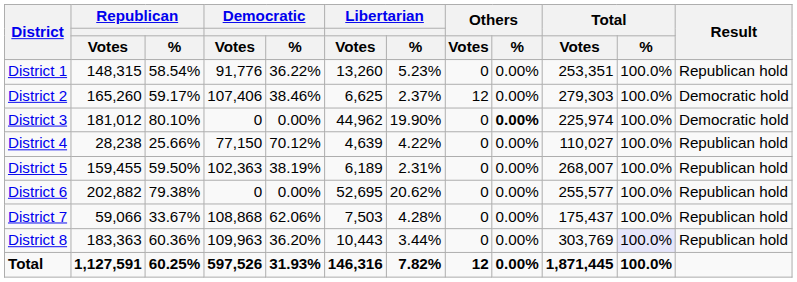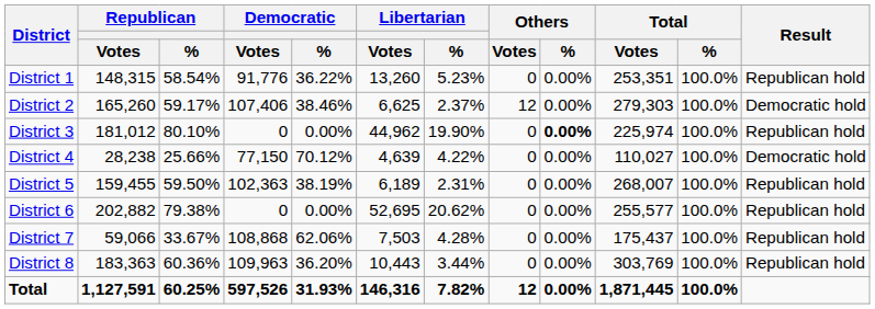District 3 | Result: Democratic hold -> Republican hold
District 4 | Result: Republican hold -> Democratic hold
District 8 | Total / %: lavender background -> no background
